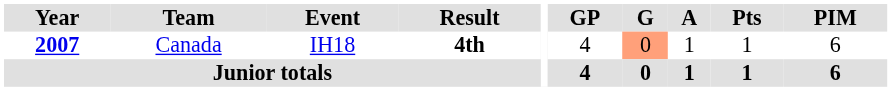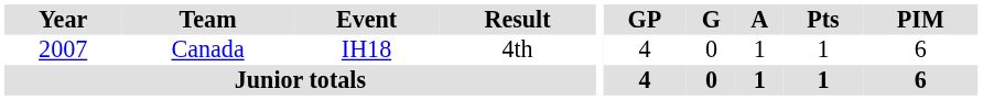Canada | Year: bold -> normal
Canada | Result: bold -> normal
Canada | G: lightsalmon background -> no background
